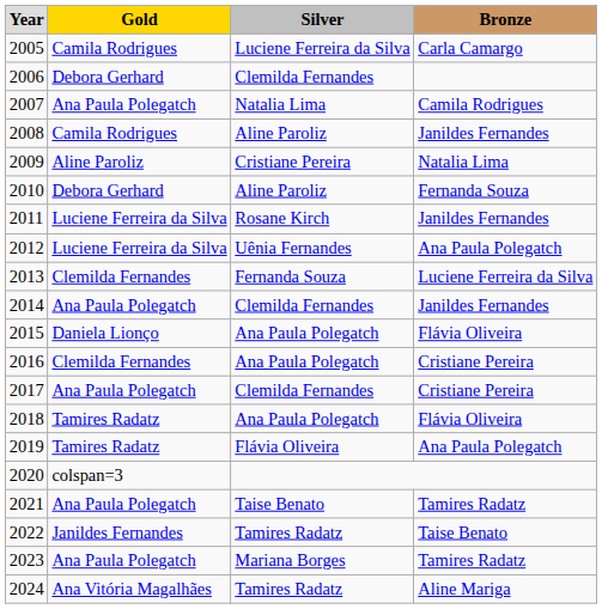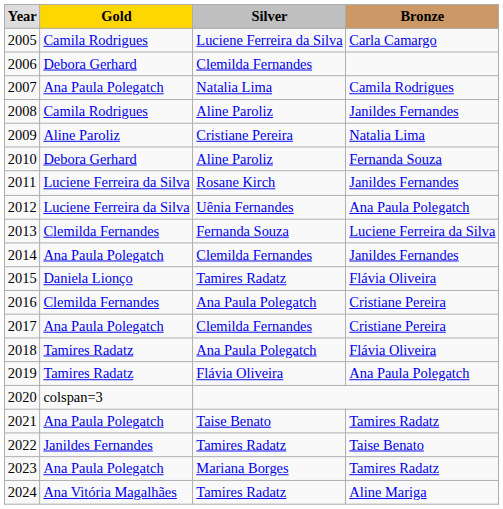2015 | column 3: Ana Paula Polegatch -> Tamires Radatz
